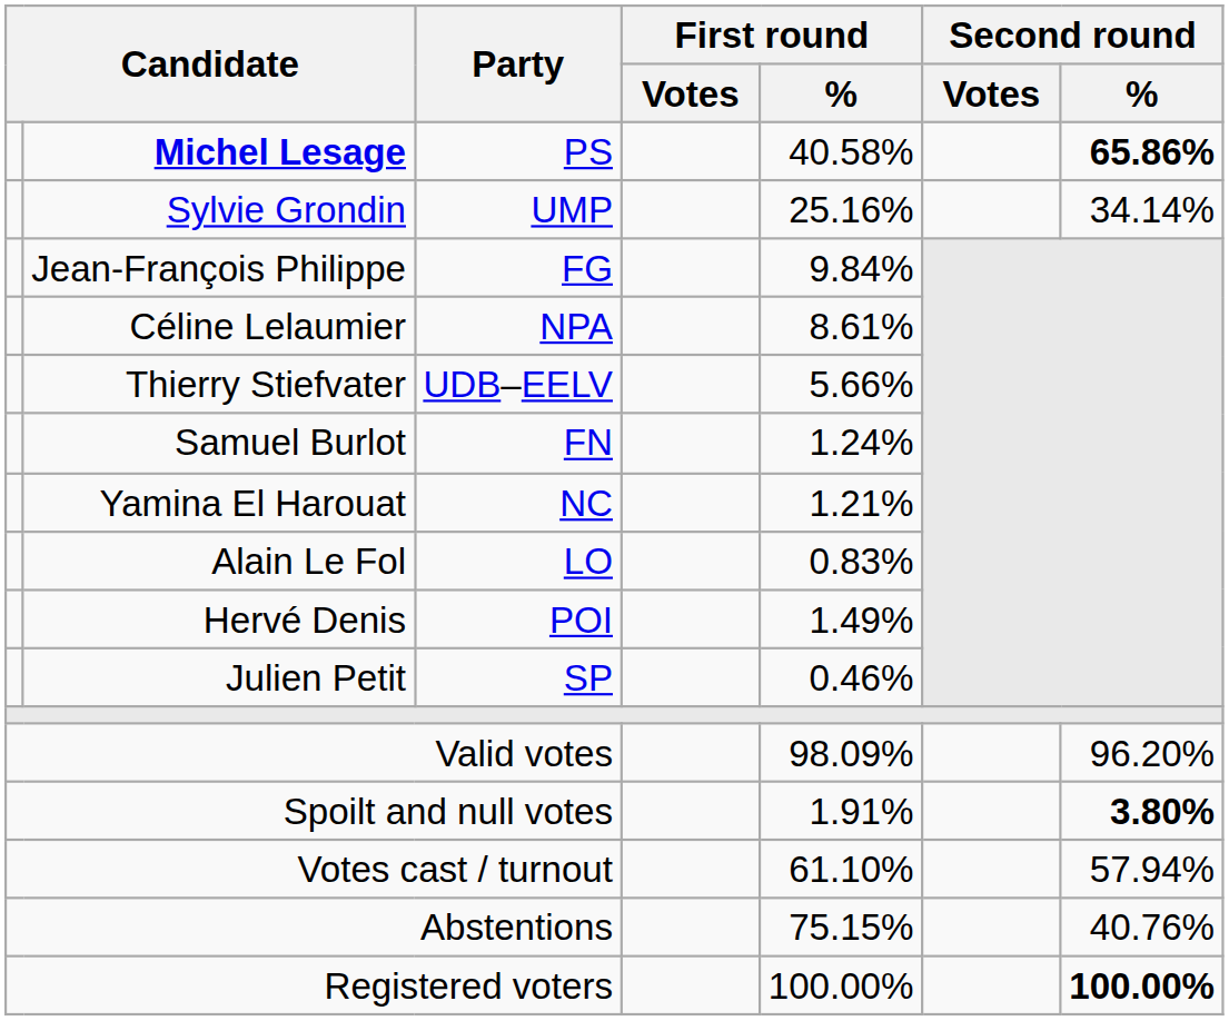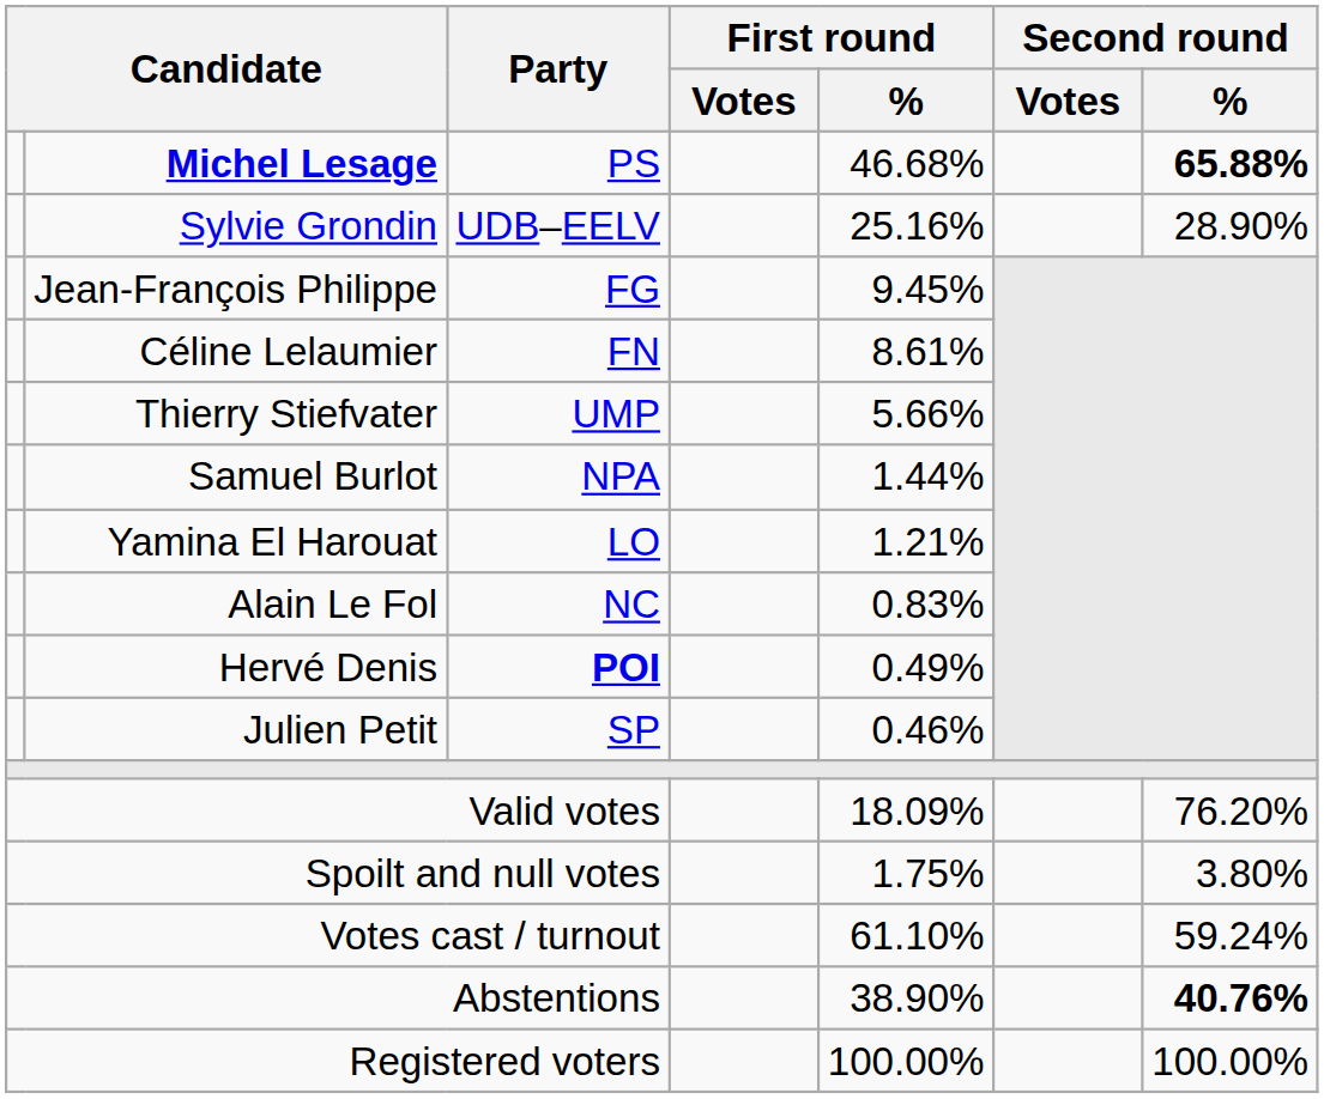Michel Lesage | First round / %: 40.58% -> 46.68%
Michel Lesage | Second round / %: 65.86% -> 65.88%
Sylvie Grondin | Party: UMP -> UDB–EELV
Sylvie Grondin | Second round / %: 34.14% -> 28.90%
Jean-François Philippe | First round / %: 9.84% -> 9.45%
Céline Lelaumier | Party: NPA -> FN
Thierry Stiefvater | Party: UDB–EELV -> UMP
Samuel Burlot | Party: FN -> NPA
Samuel Burlot | First round / %: 1.24% -> 1.44%
Yamina El Harouat | Party: NC -> LO
Alain Le Fol | Party: LO -> NC
Hervé Denis | Party: normal -> bold
Hervé Denis | First round / %: 1.49% -> 0.49%
Valid votes | First round / %: 98.09% -> 18.09%
Valid votes | Second round / %: 96.20% -> 76.20%
Spoilt and null votes | First round / %: 1.91% -> 1.75%
Spoilt and null votes | Second round / %: bold -> normal
Votes cast / turnout | Second round / %: 57.94% -> 59.24%
Abstentions | First round / %: 75.15% -> 38.90%
Abstentions | Second round / %: normal -> bold
Registered voters | Second round / %: bold -> normal
